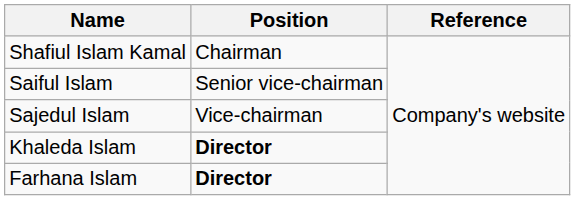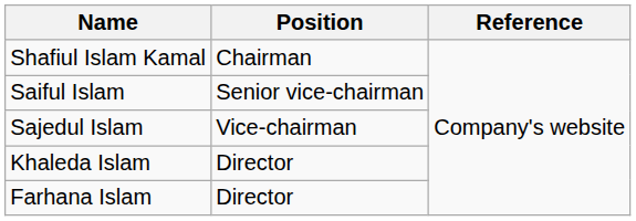Khaleda Islam | Position: bold -> normal
Farhana Islam | Position: bold -> normal
